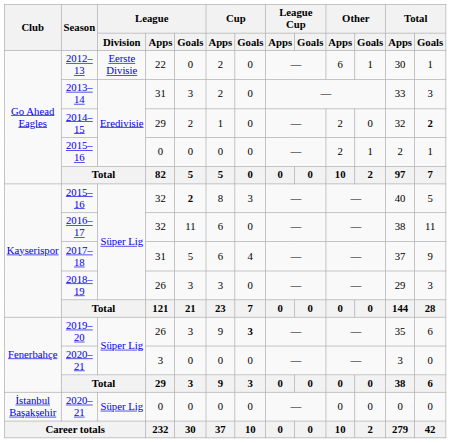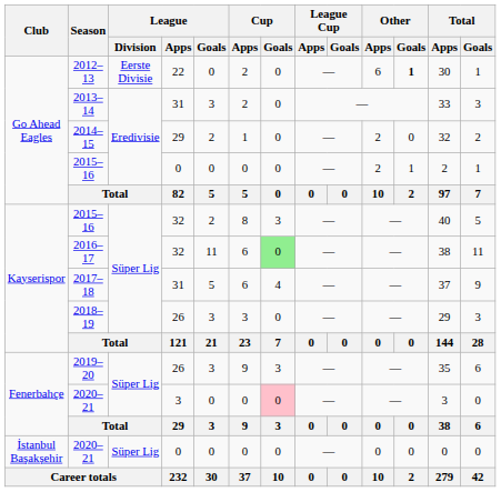2012–13 | Other / Goals: normal -> bold
2014–15 | Total / Goals: bold -> normal
2015–16 / 32 | League / Goals: bold -> normal
2016–17 | Cup / Goals: no background -> lightgreen background
2019–20 | Cup / Goals: bold -> normal
2020–21 / 3 | Cup / Goals: no background -> pink background
